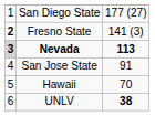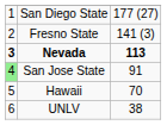Fresno State | column 1: bold -> normal
Nevada | column 1: lightgrey background -> no background
San Jose State | column 1: no background -> lightgreen background
UNLV | column 3: bold -> normal
